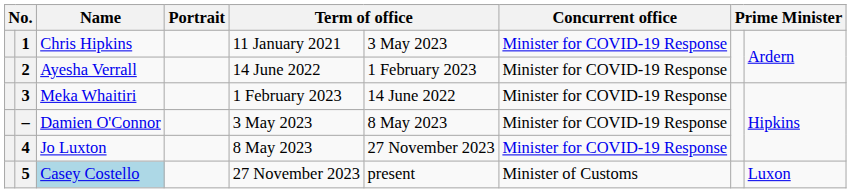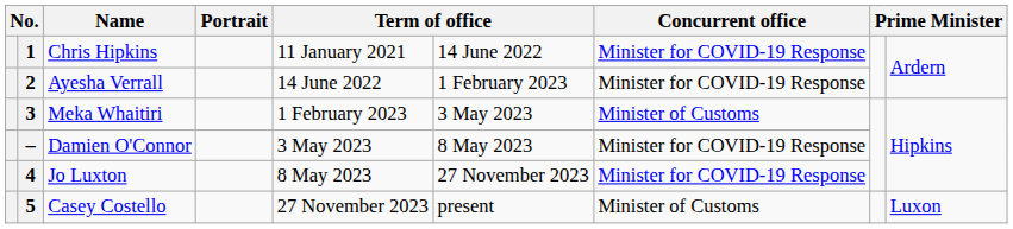1 | column 6: 3 May 2023 -> 14 June 2022
3 | column 6: 14 June 2022 -> 3 May 2023
3 | Concurrent office: Minister for COVID-19 Response -> Minister of Customs
5 | Name: lightblue background -> no background
